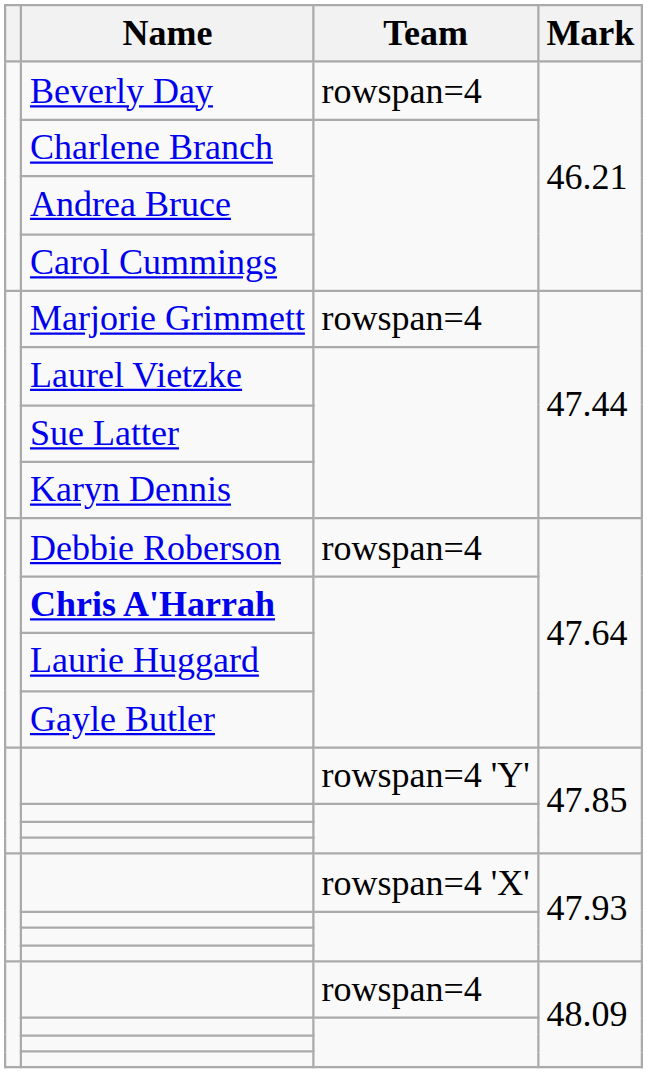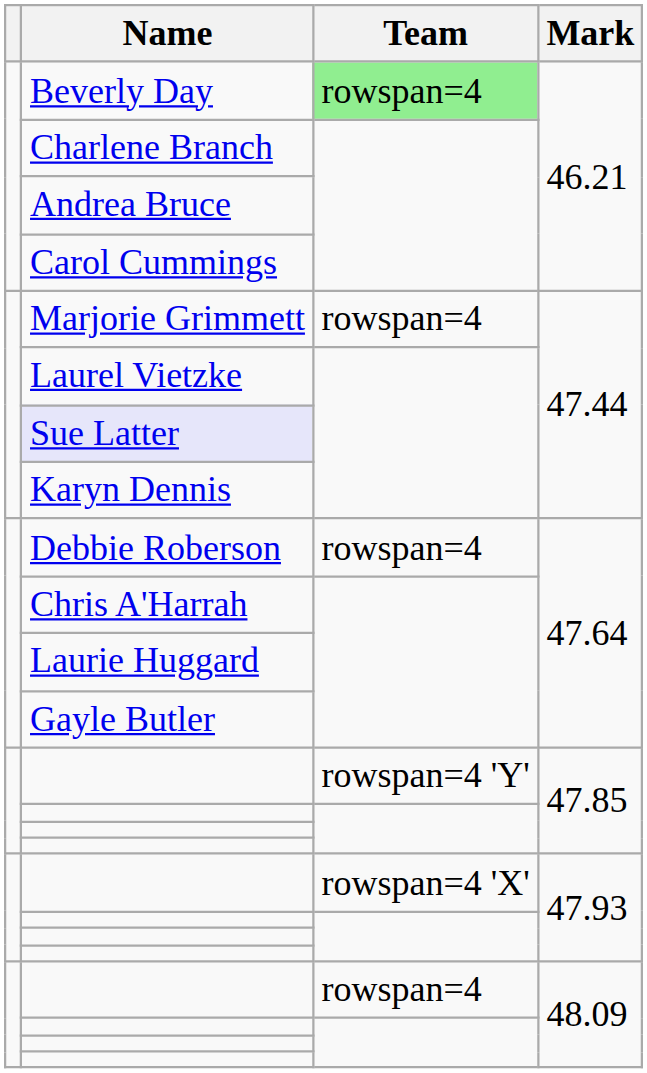Beverly Day | Team: no background -> lightgreen background
Sue Latter | Name: no background -> lavender background
Chris A'Harrah | Name: bold -> normal
